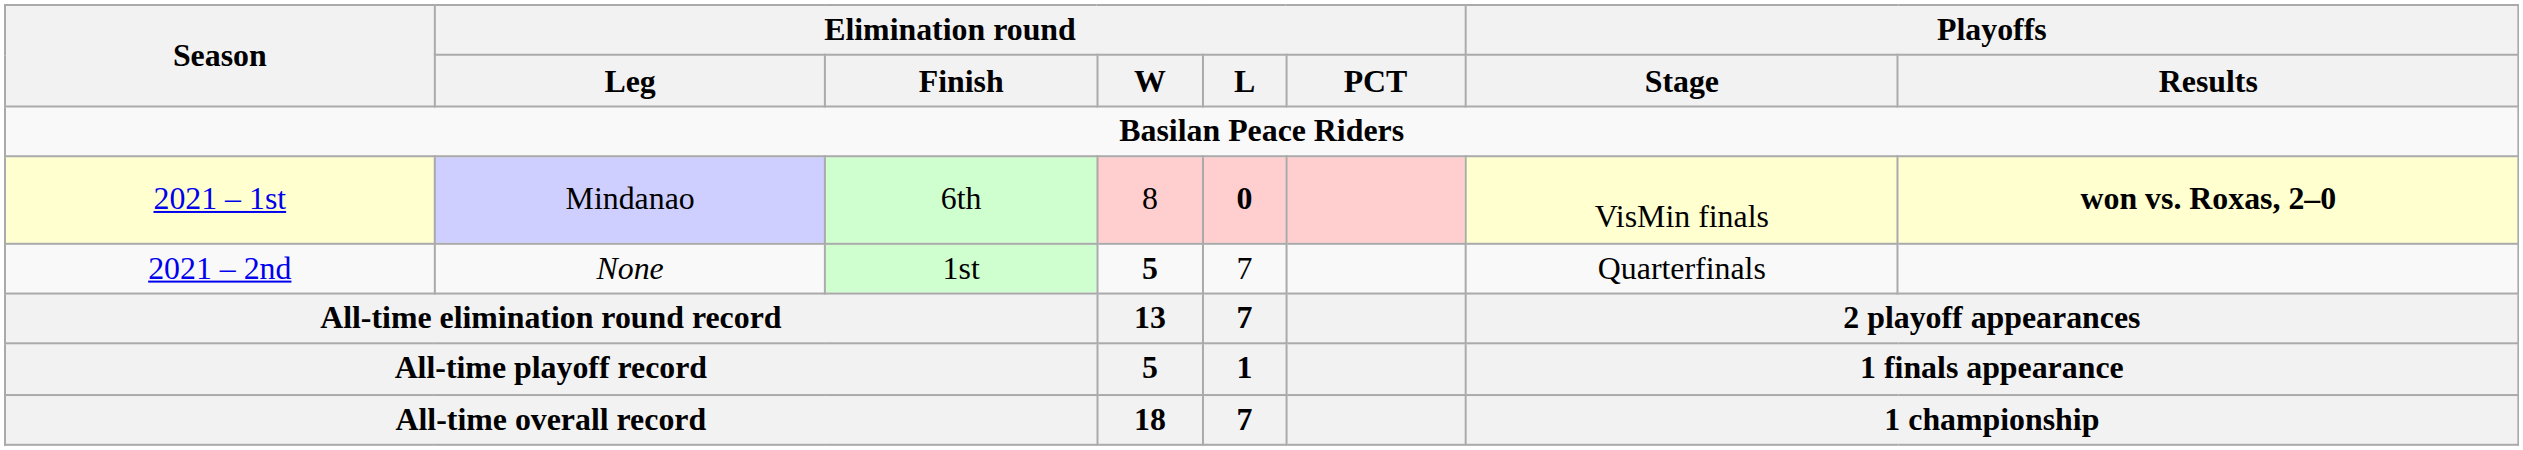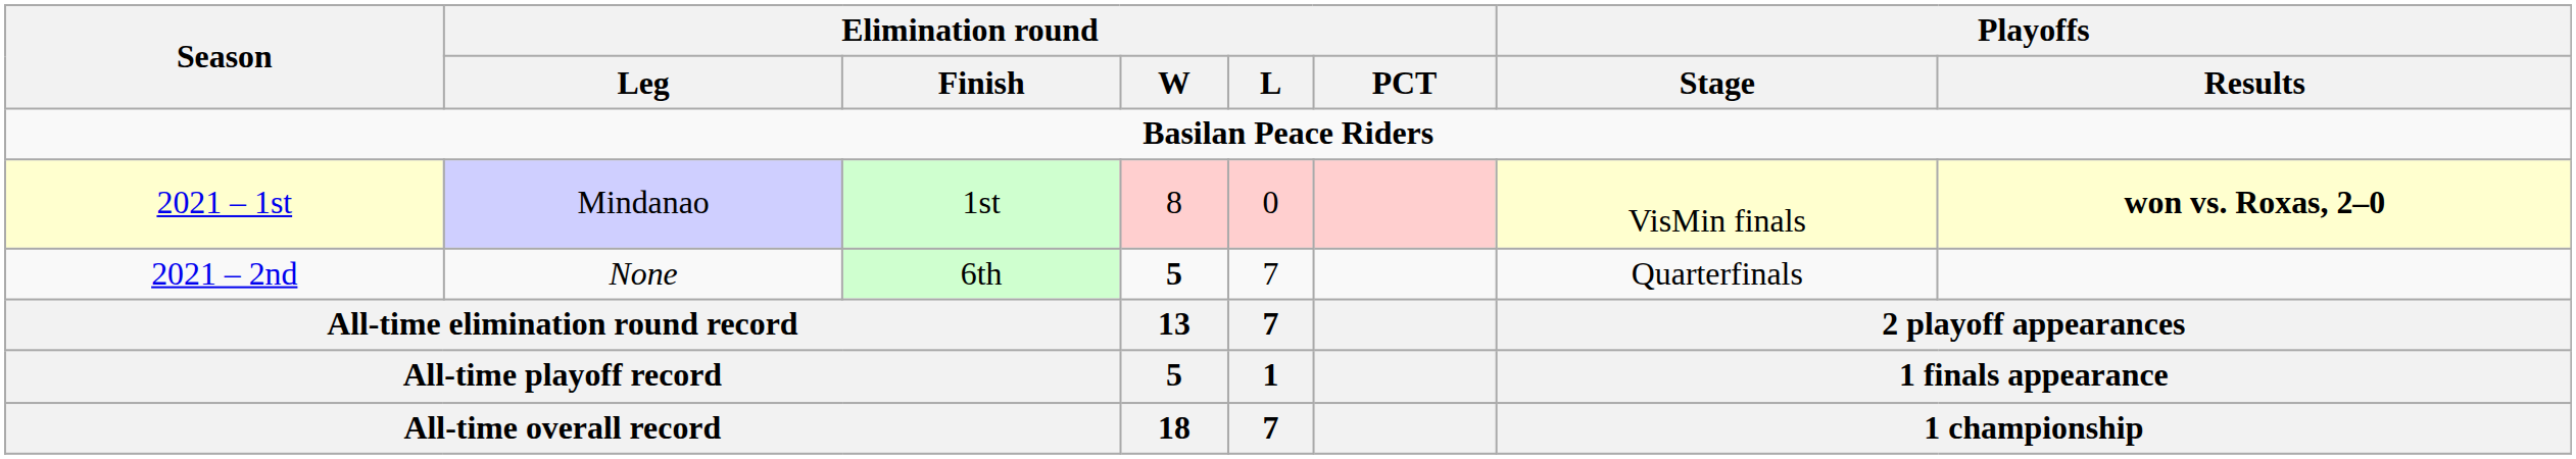2021 – 1st | Elimination round / Finish: 6th -> 1st
2021 – 1st | Elimination round / L: bold -> normal
2021 – 2nd | Elimination round / Finish: 1st -> 6th
